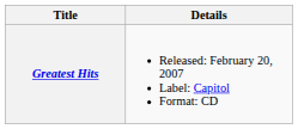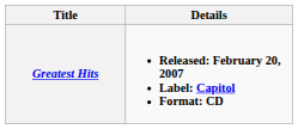Greatest Hits | Details: normal -> bold
